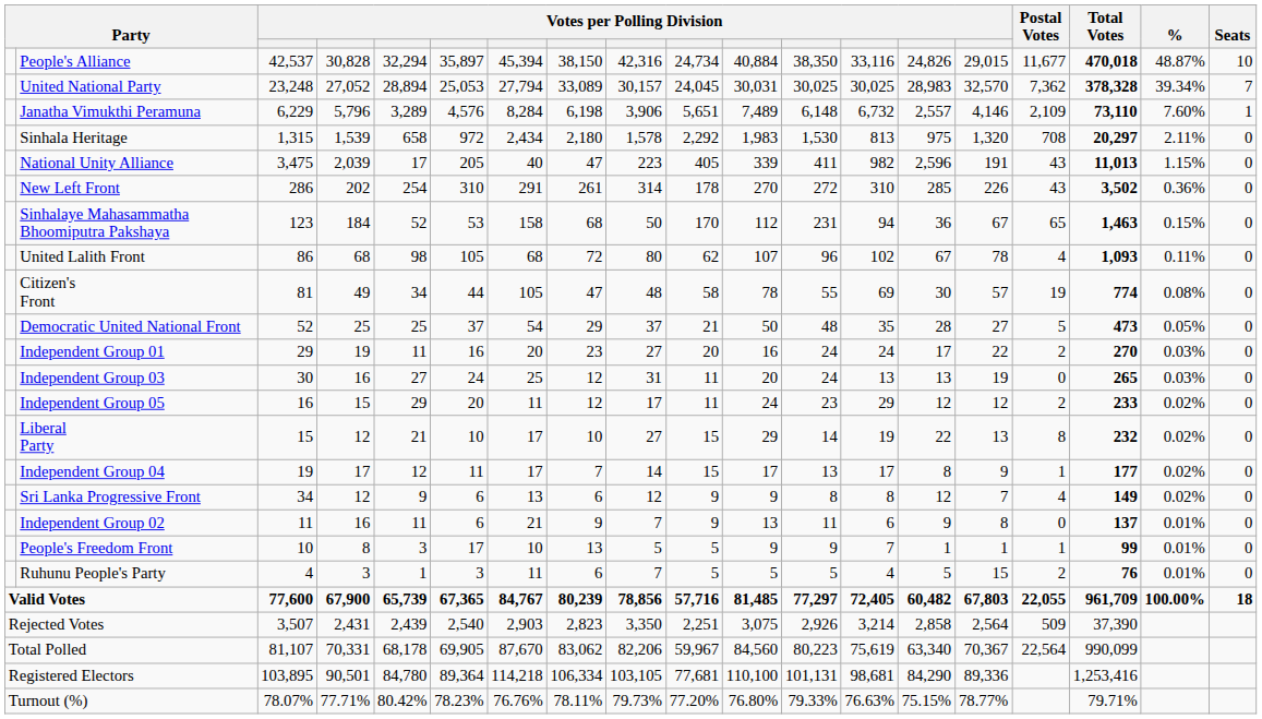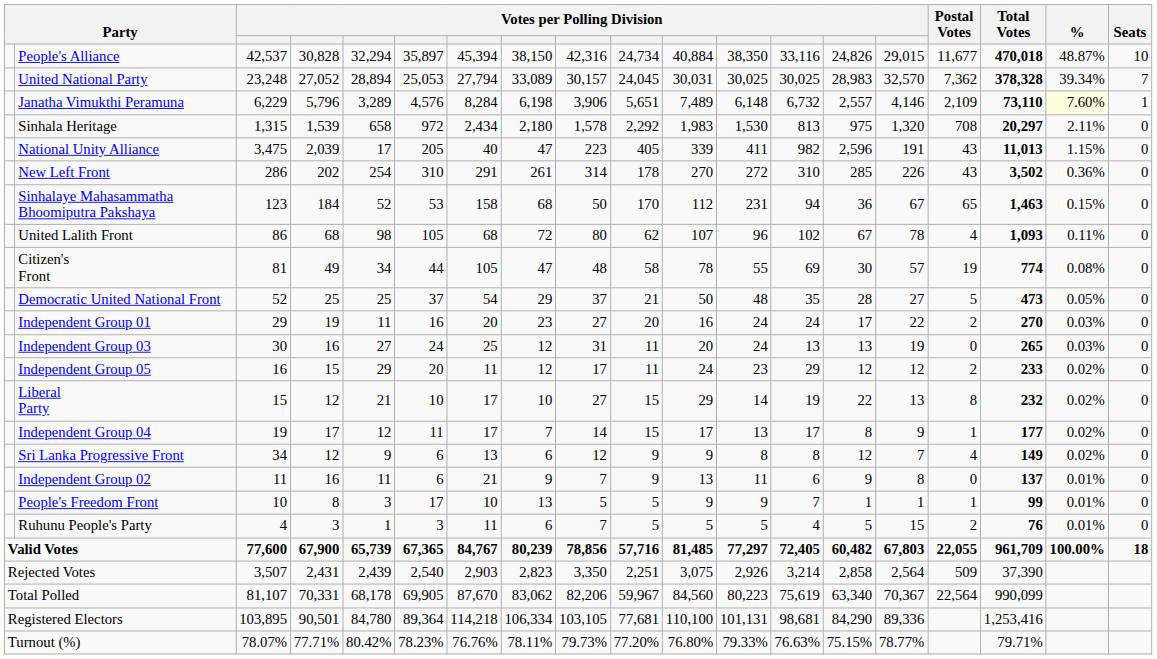Janatha Vimukthi Peramuna | %: no background -> lightyellow background
